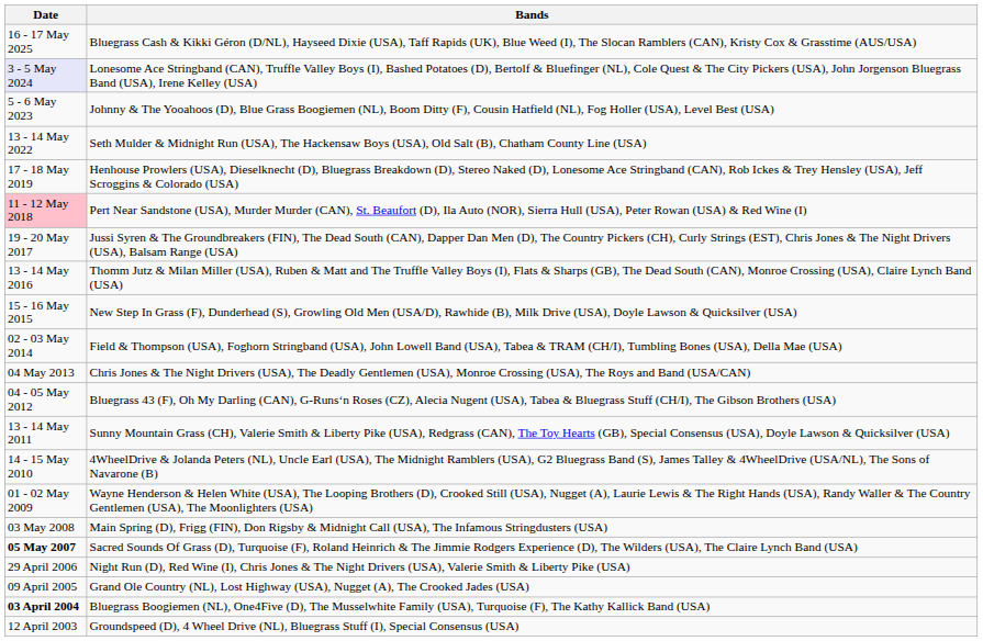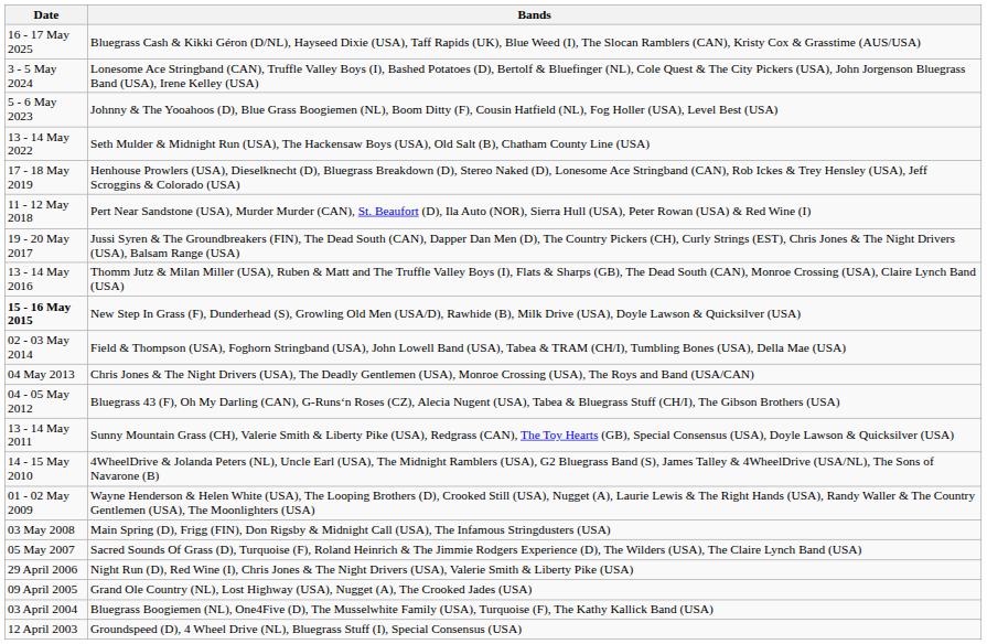3 - 5 May 2024 | Date: lavender background -> no background
11 - 12 May 2018 | Date: pink background -> no background
15 - 16 May 2015 | Date: normal -> bold
05 May 2007 | Date: bold -> normal
03 April 2004 | Date: bold -> normal
